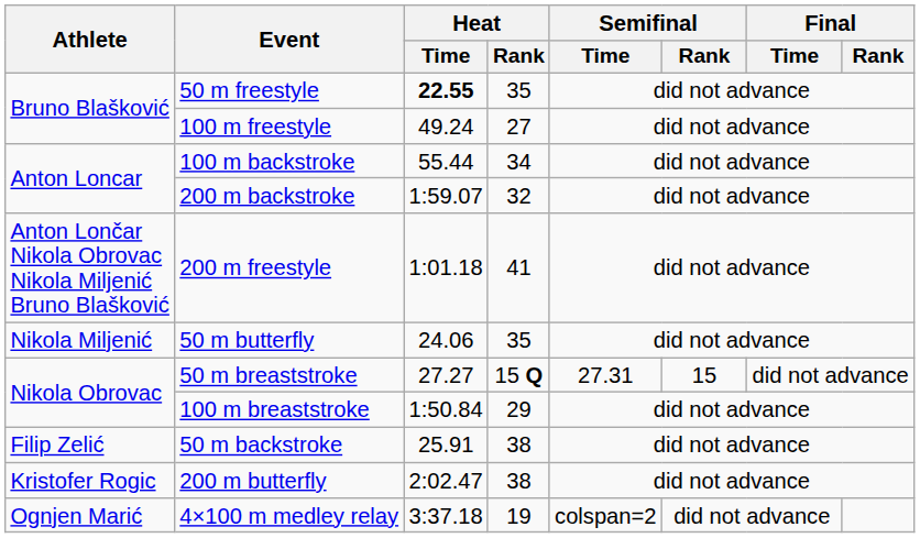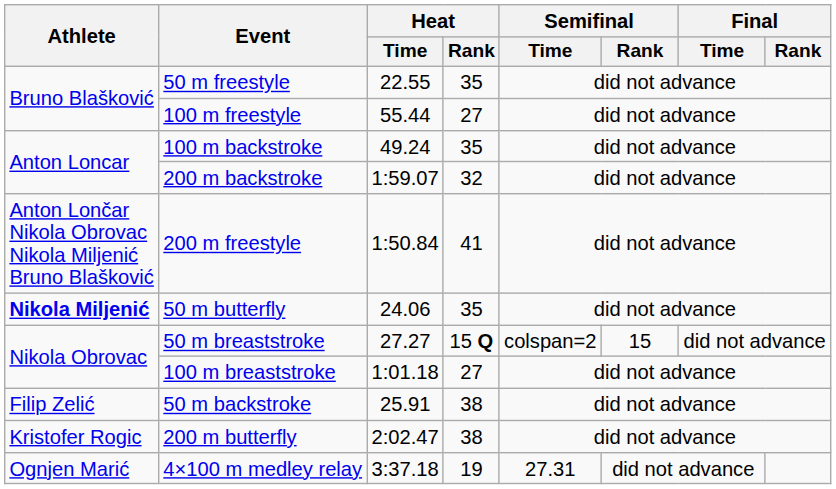50 m freestyle | Heat / Time: bold -> normal
100 m freestyle | Heat / Time: 49.24 -> 55.44
100 m backstroke | Heat / Time: 55.44 -> 49.24
100 m backstroke | Heat / Rank: 34 -> 35
200 m freestyle | Heat / Time: 1:01.18 -> 1:50.84
50 m butterfly | Athlete: normal -> bold
50 m breaststroke | Semifinal / Time: 27.31 -> colspan=2
100 m breaststroke | Heat / Time: 1:50.84 -> 1:01.18
100 m breaststroke | Heat / Rank: 29 -> 27
4×100 m medley relay | Semifinal / Time: colspan=2 -> 27.31
